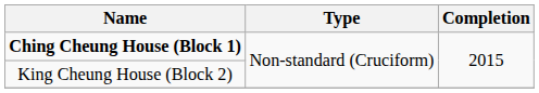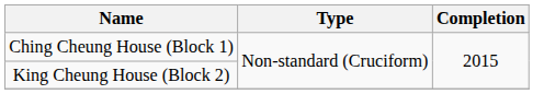Ching Cheung House (Block 1) | Name: bold -> normal
